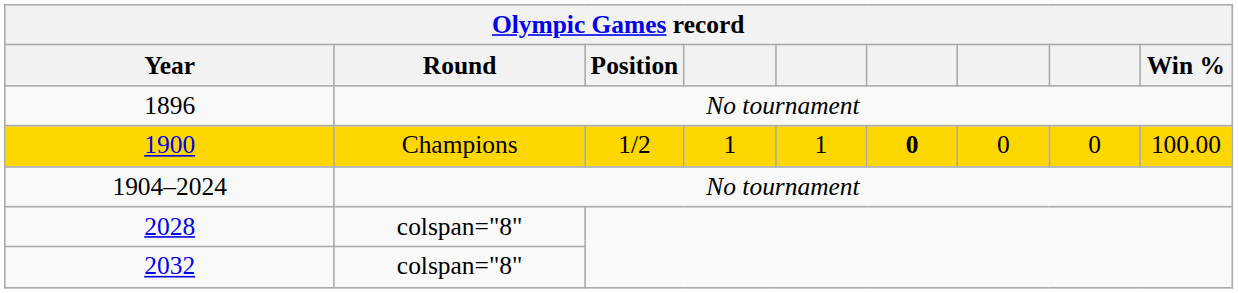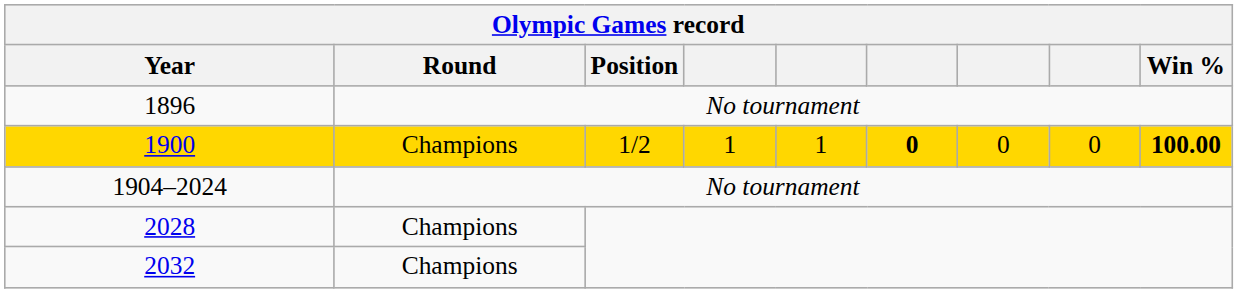1900 | Win %: normal -> bold
2028 | Round: colspan="8" -> Champions
2032 | Round: colspan="8" -> Champions
